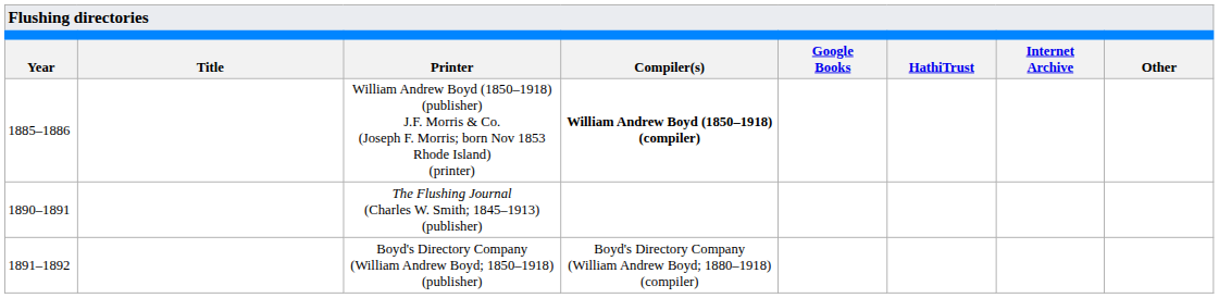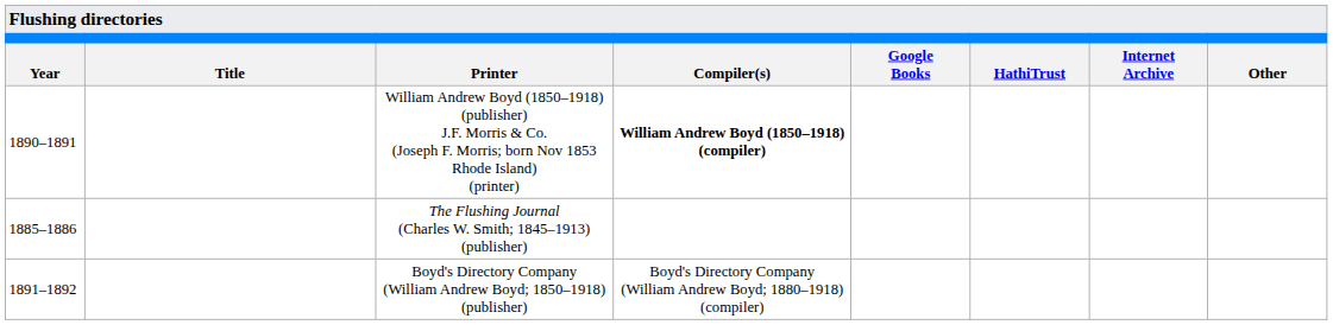row 3 | Year: 1885–1886 -> 1890–1891
row 4 | Year: 1890–1891 -> 1885–1886
